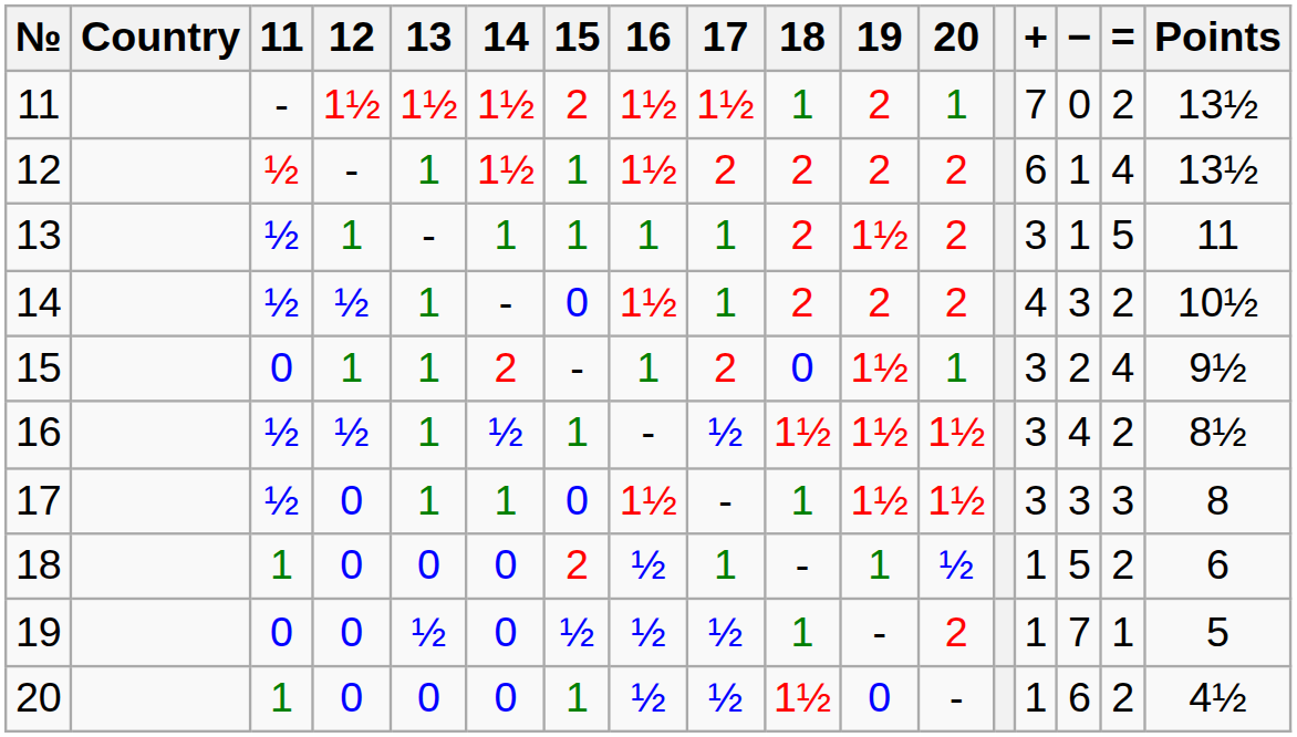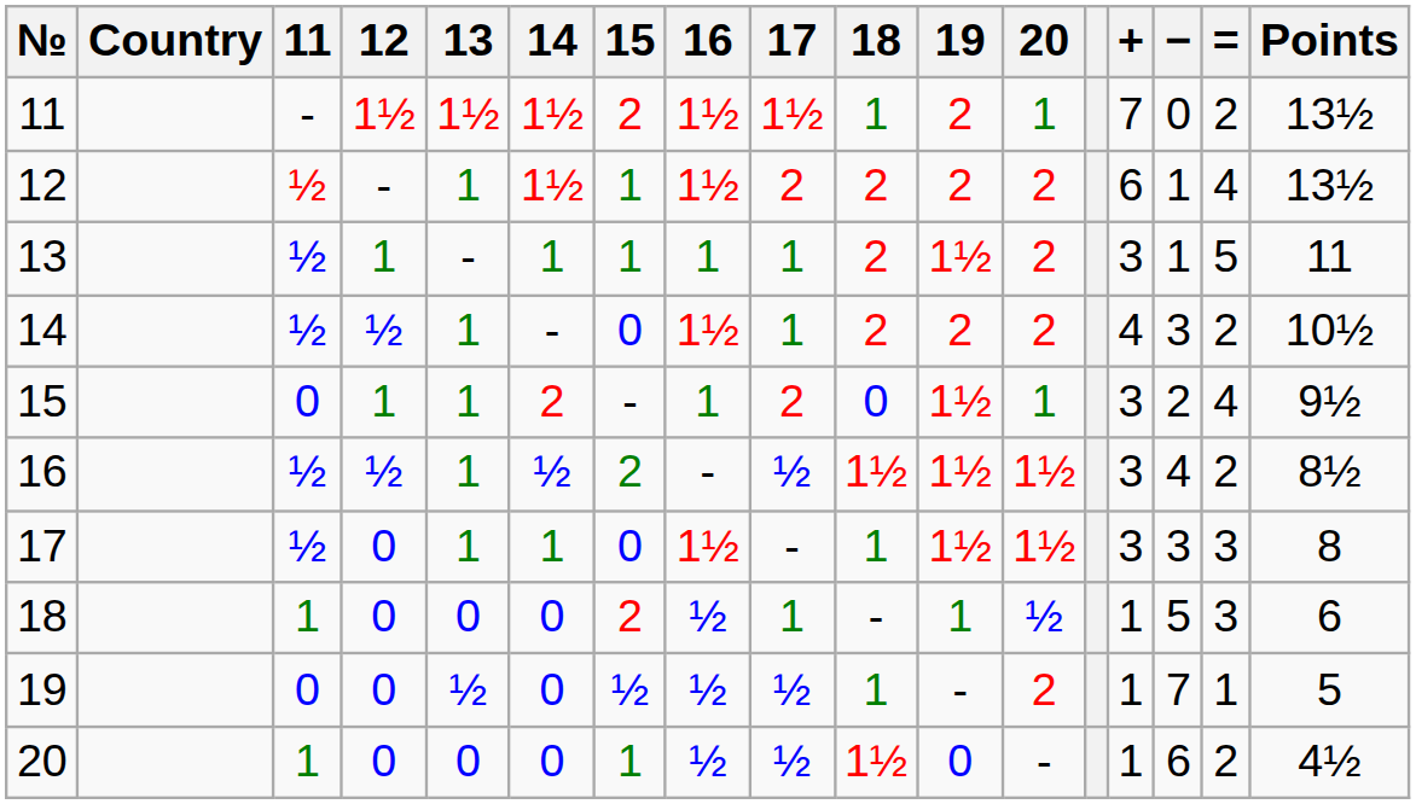row 7 | 15: 1 -> 2
row 9 | =: 2 -> 3
